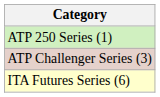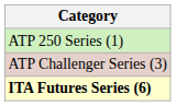row 4 | column 1: normal -> bold
